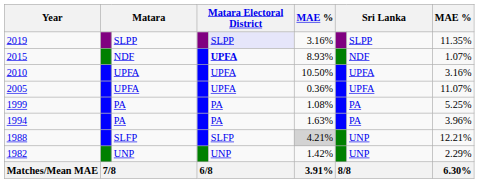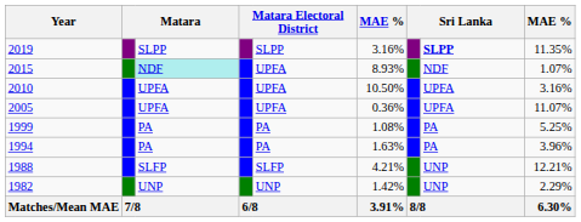2019 | column 5: lavender background -> no background
2019 | column 8: normal -> bold
2015 | column 3: no background -> paleturquoise background
2015 | column 5: bold -> normal
1988 | column 6: lightgrey background -> no background
